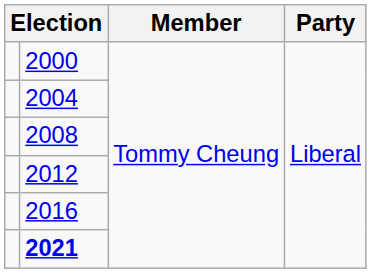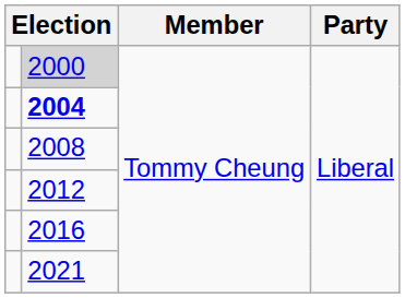2000 | column 2: no background -> lightgrey background
2004 | column 2: normal -> bold
2021 | column 2: bold -> normal
